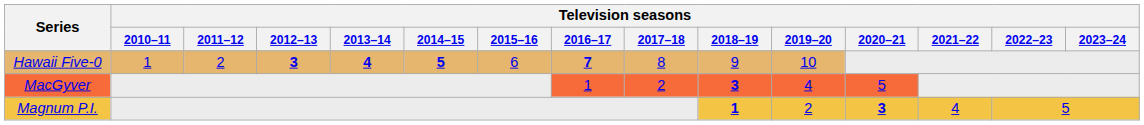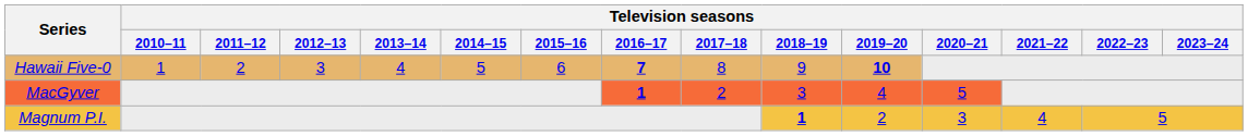Hawaii Five-0 | Television seasons / 2012–13: bold -> normal
Hawaii Five-0 | Television seasons / 2013–14: bold -> normal
Hawaii Five-0 | Television seasons / 2014–15: bold -> normal
Hawaii Five-0 | Television seasons / 2019–20: normal -> bold
MacGyver | Television seasons / 2016–17: normal -> bold
MacGyver | Television seasons / 2018–19: bold -> normal
Magnum P.I. | Television seasons / 2020–21: bold -> normal
